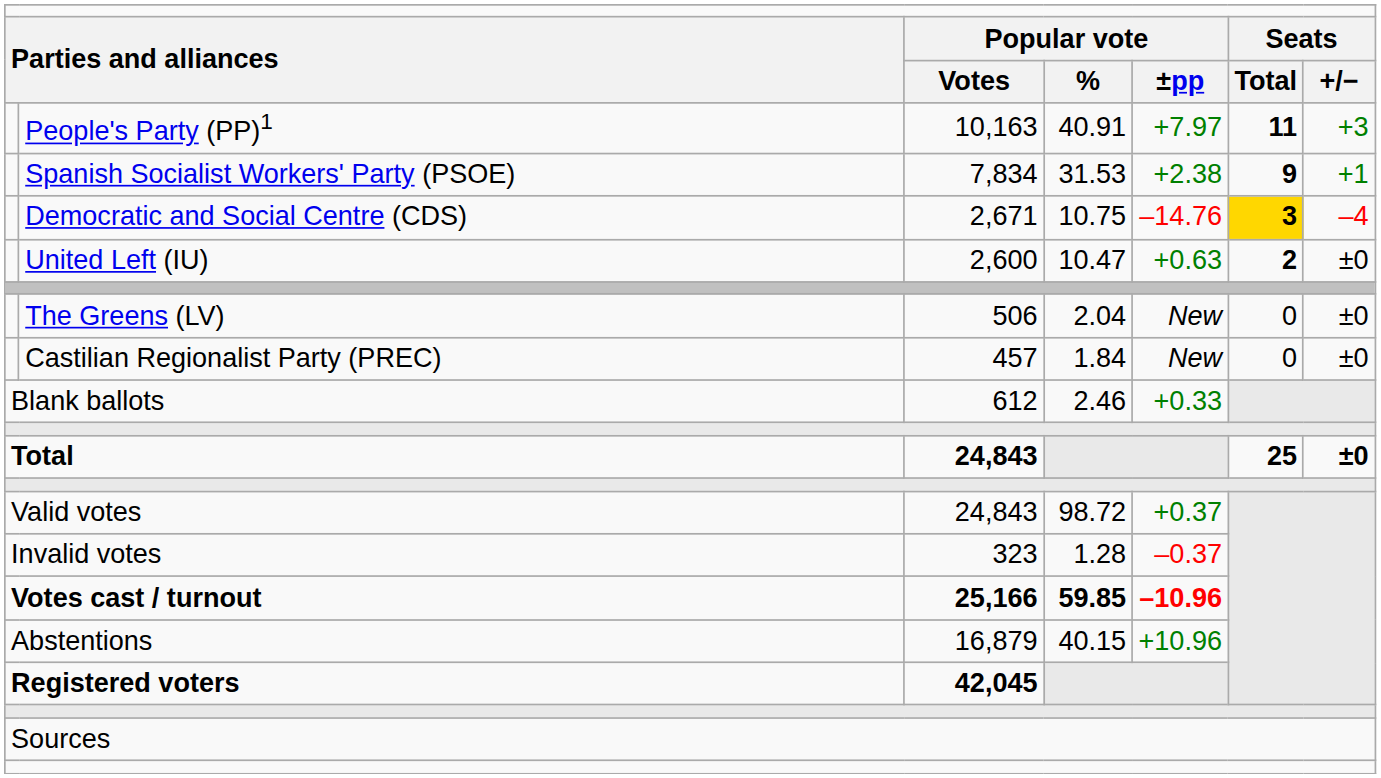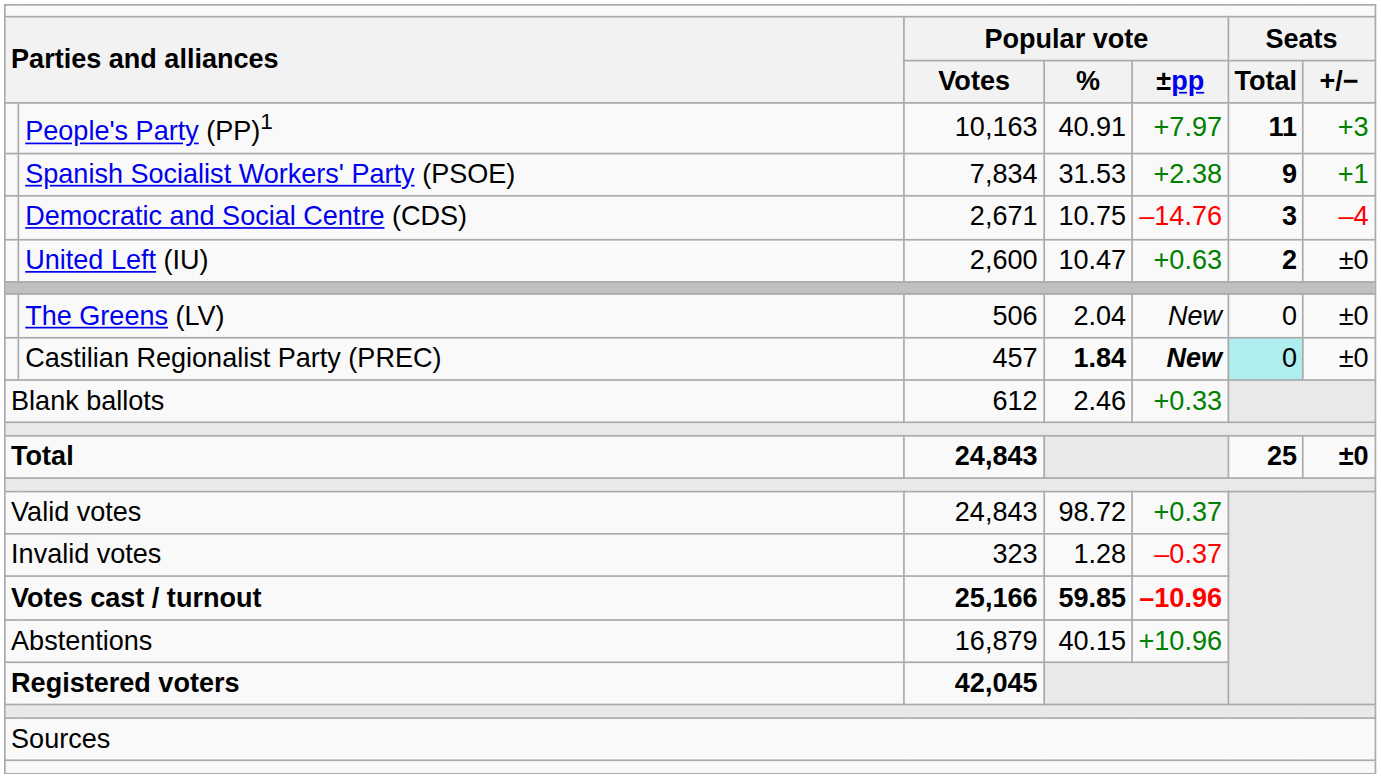Democratic and Social Centre (CDS) | column 6: gold background -> no background
Castilian Regionalist Party (PREC) | column 4: normal -> bold
Castilian Regionalist Party (PREC) | column 5: normal -> bold
Castilian Regionalist Party (PREC) | column 6: no background -> paleturquoise background
